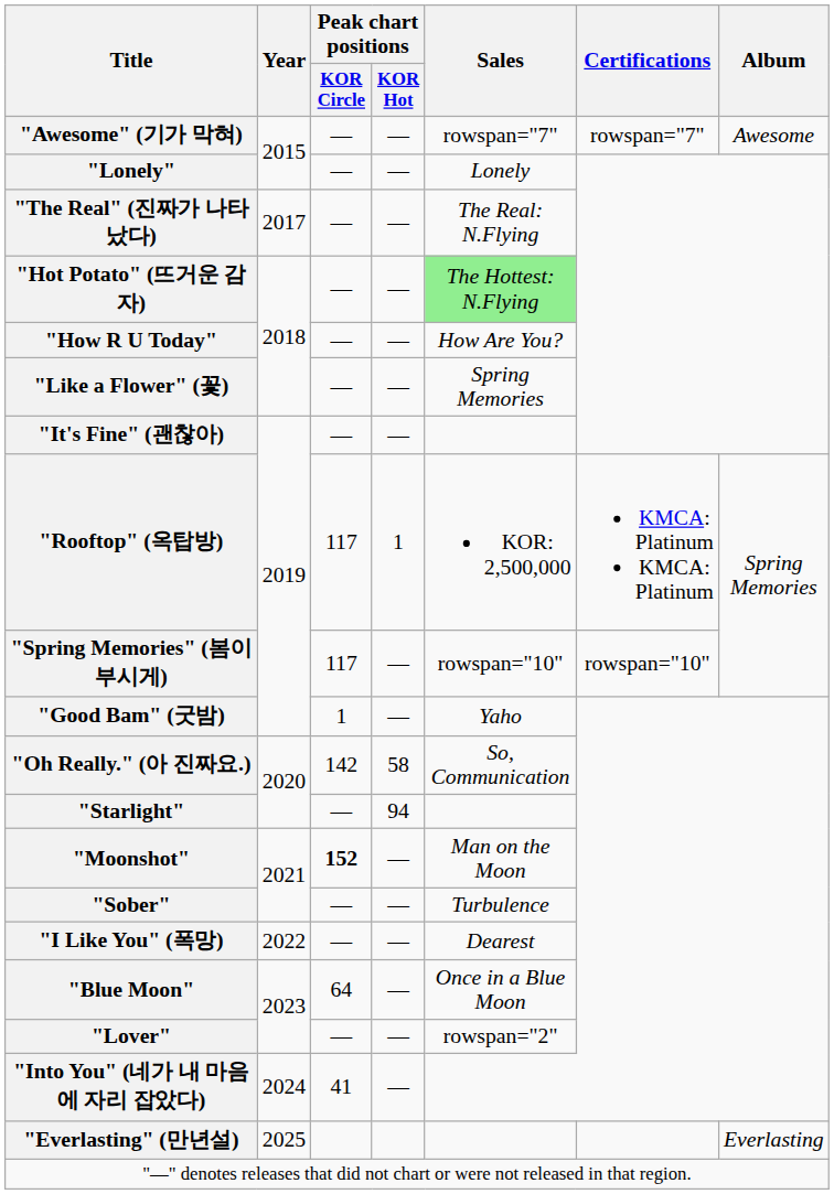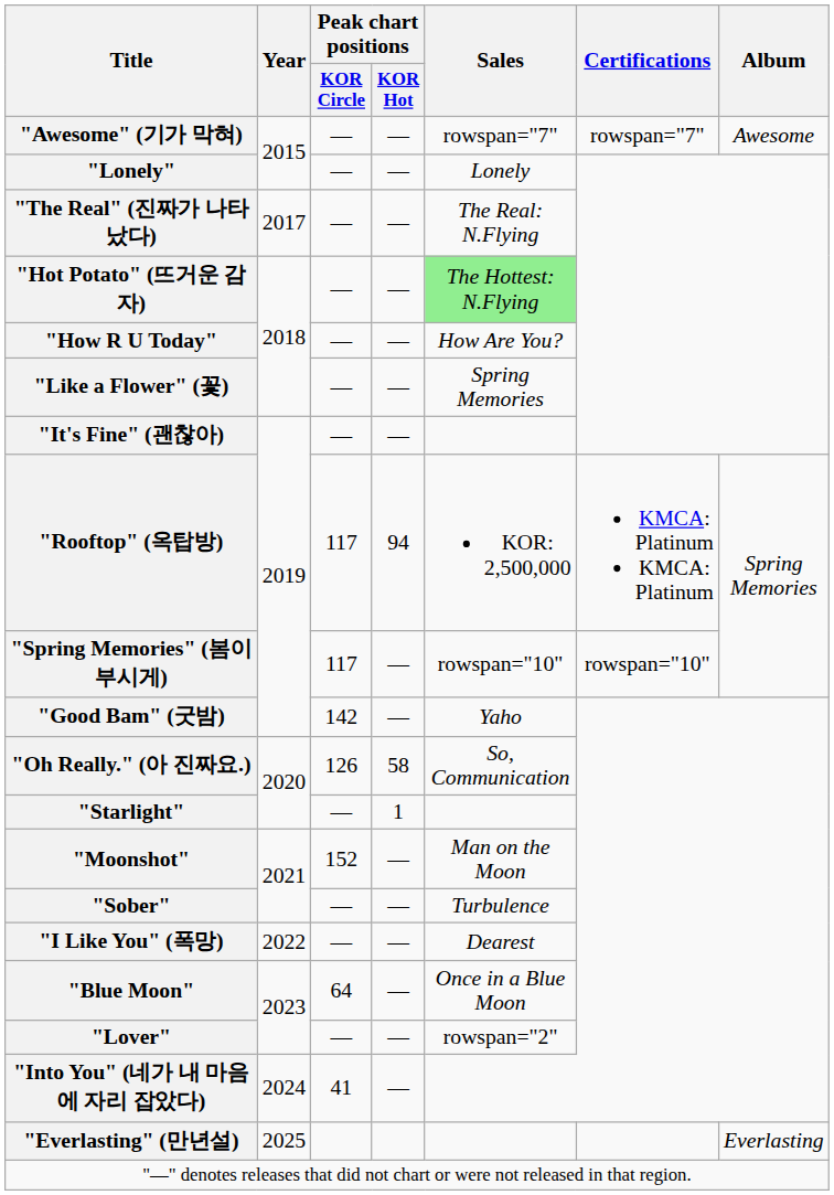"Rooftop" (옥탑방) | Peak chart positions / KOR Hot: 1 -> 94
"Good Bam" (굿밤) | Peak chart positions / KOR Circle: 1 -> 142
"Oh Really." (아 진짜요.) | Peak chart positions / KOR Circle: 142 -> 126
"Starlight" | Peak chart positions / KOR Hot: 94 -> 1
"Moonshot" | Peak chart positions / KOR Circle: bold -> normal
